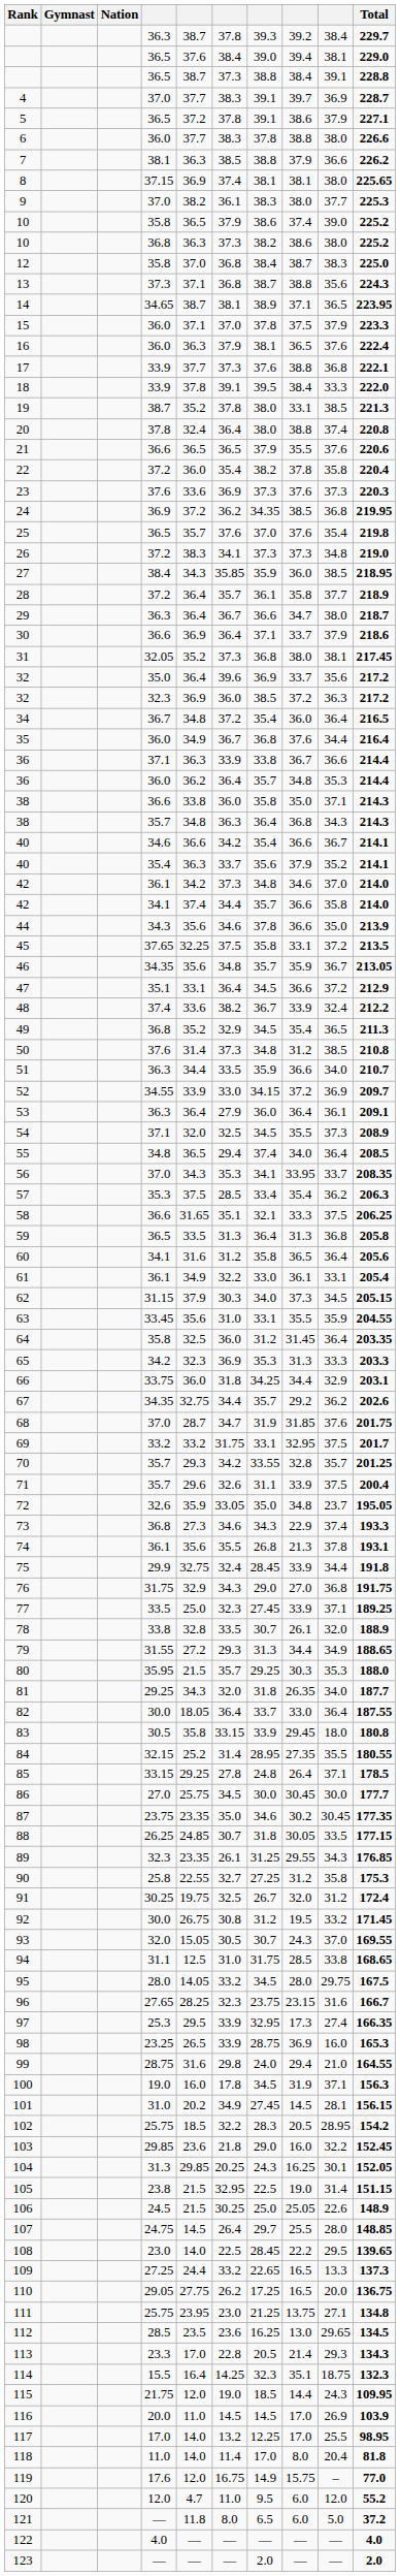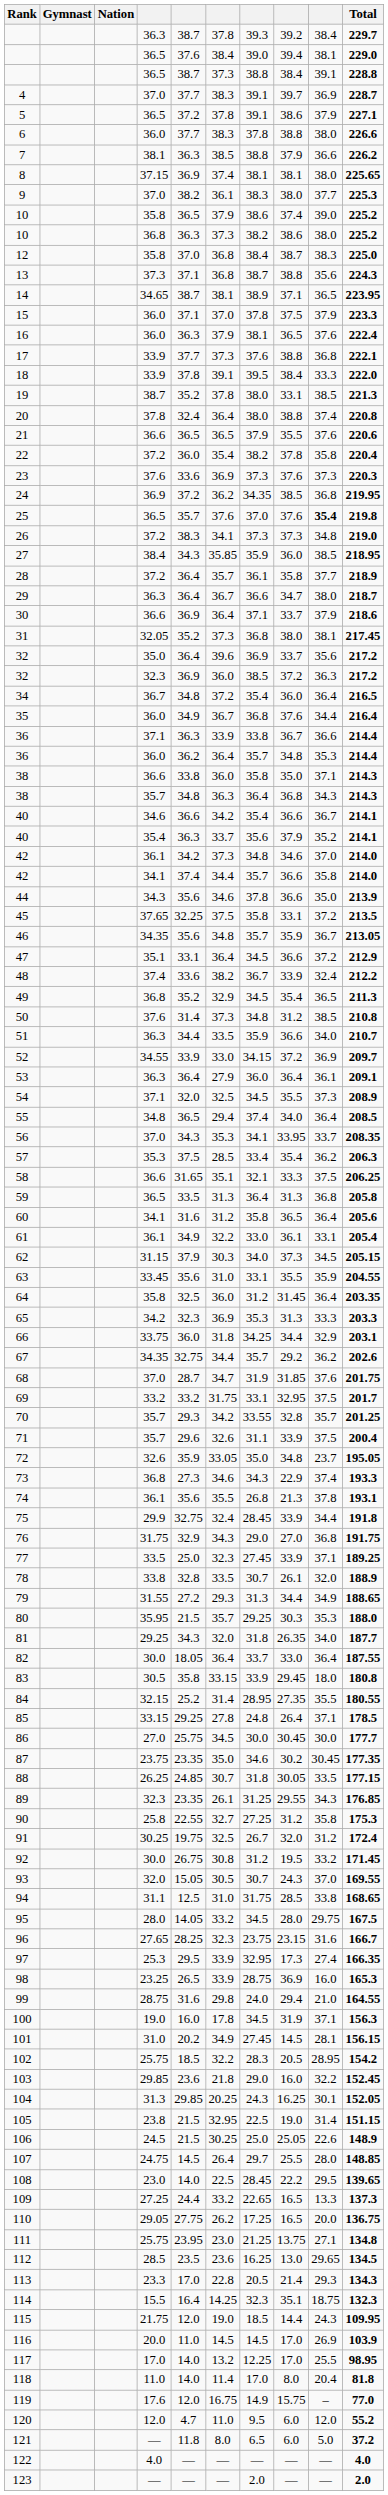25 | column 9: normal -> bold
